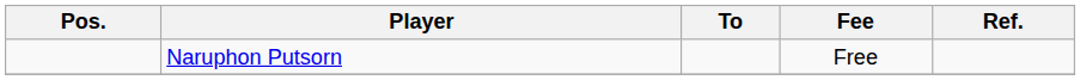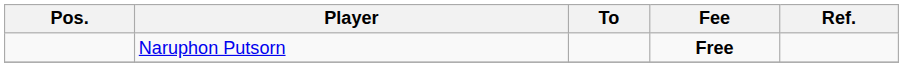Naruphon Putsorn | Fee: normal -> bold
